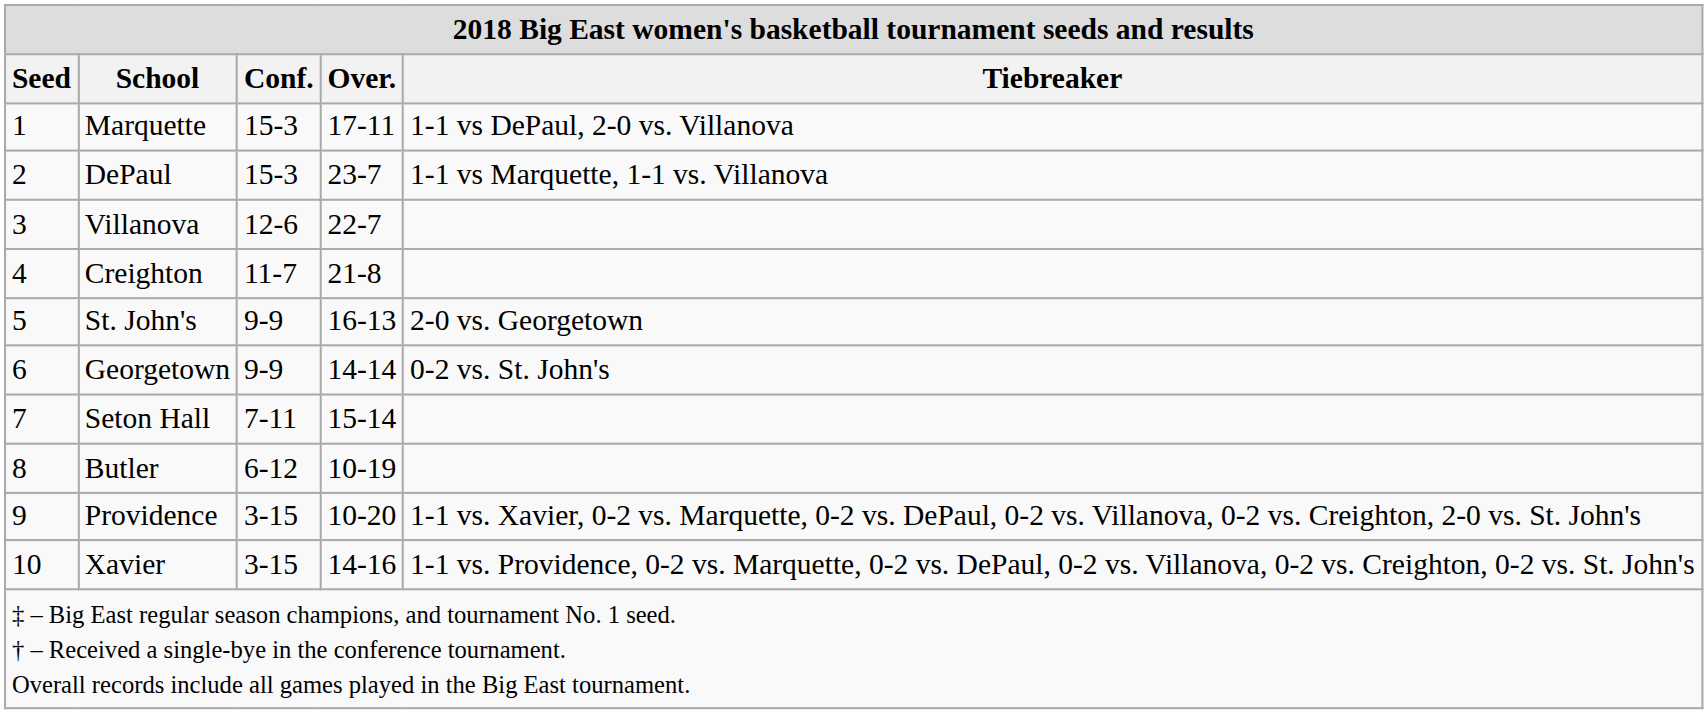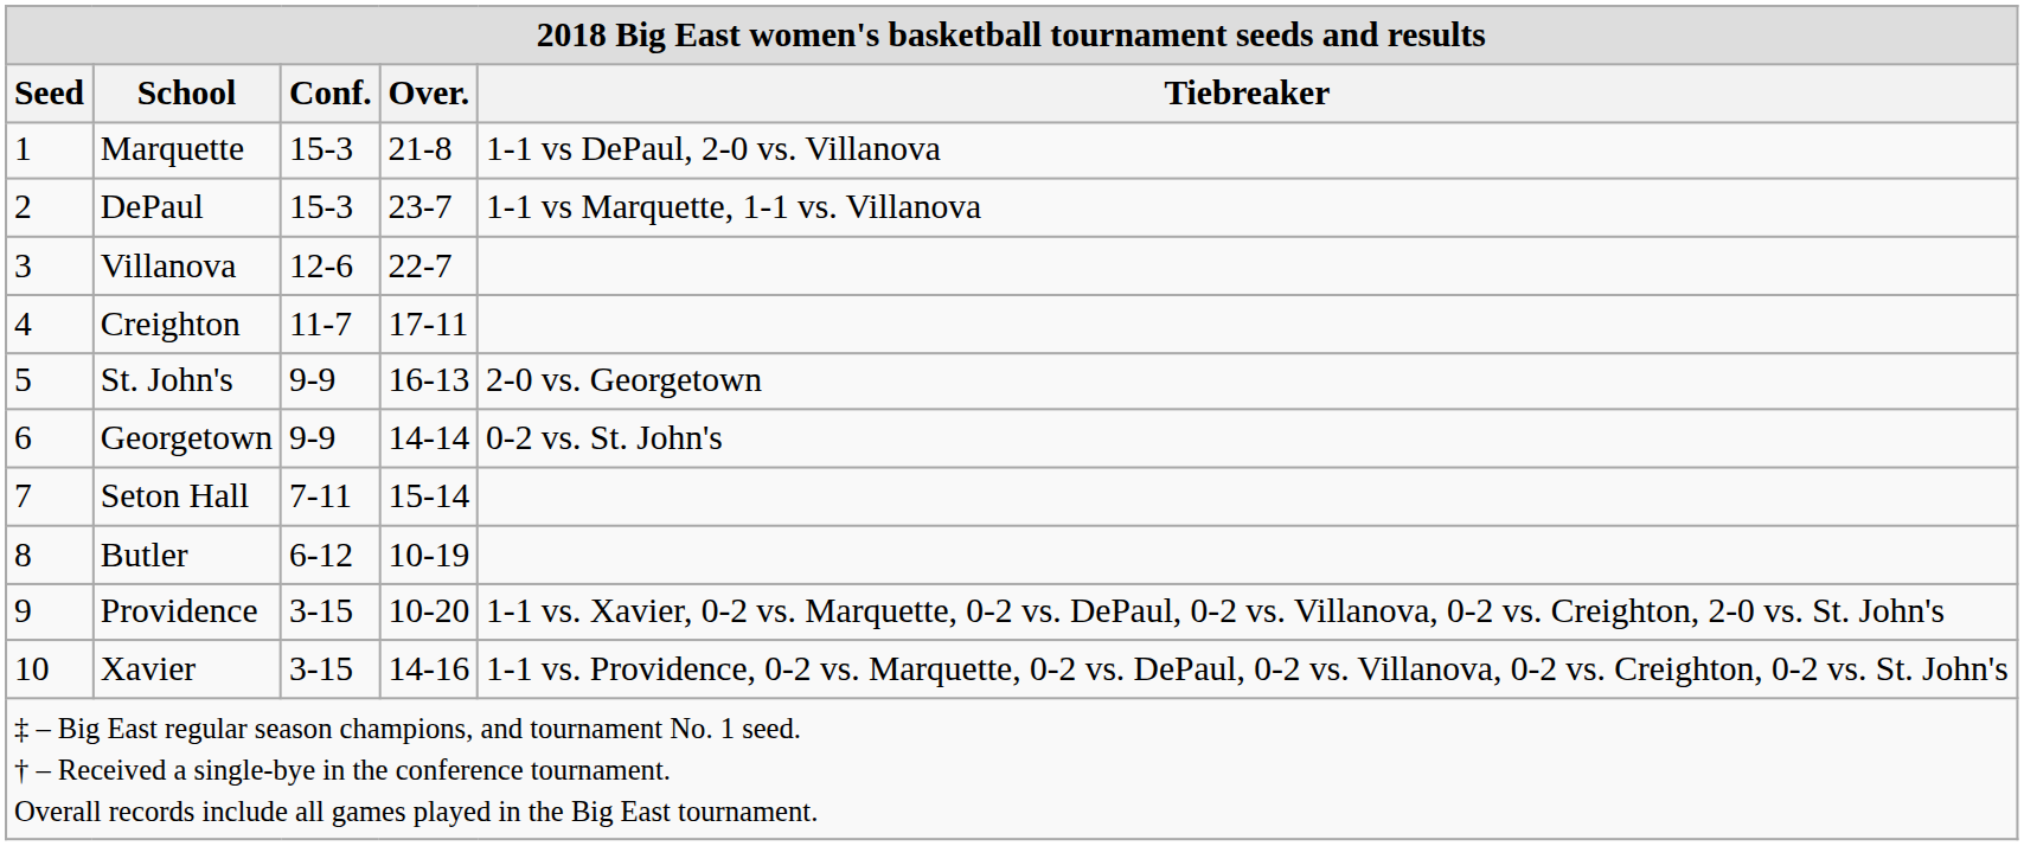Marquette | Over.: 17-11 -> 21-8
Creighton | Over.: 21-8 -> 17-11
